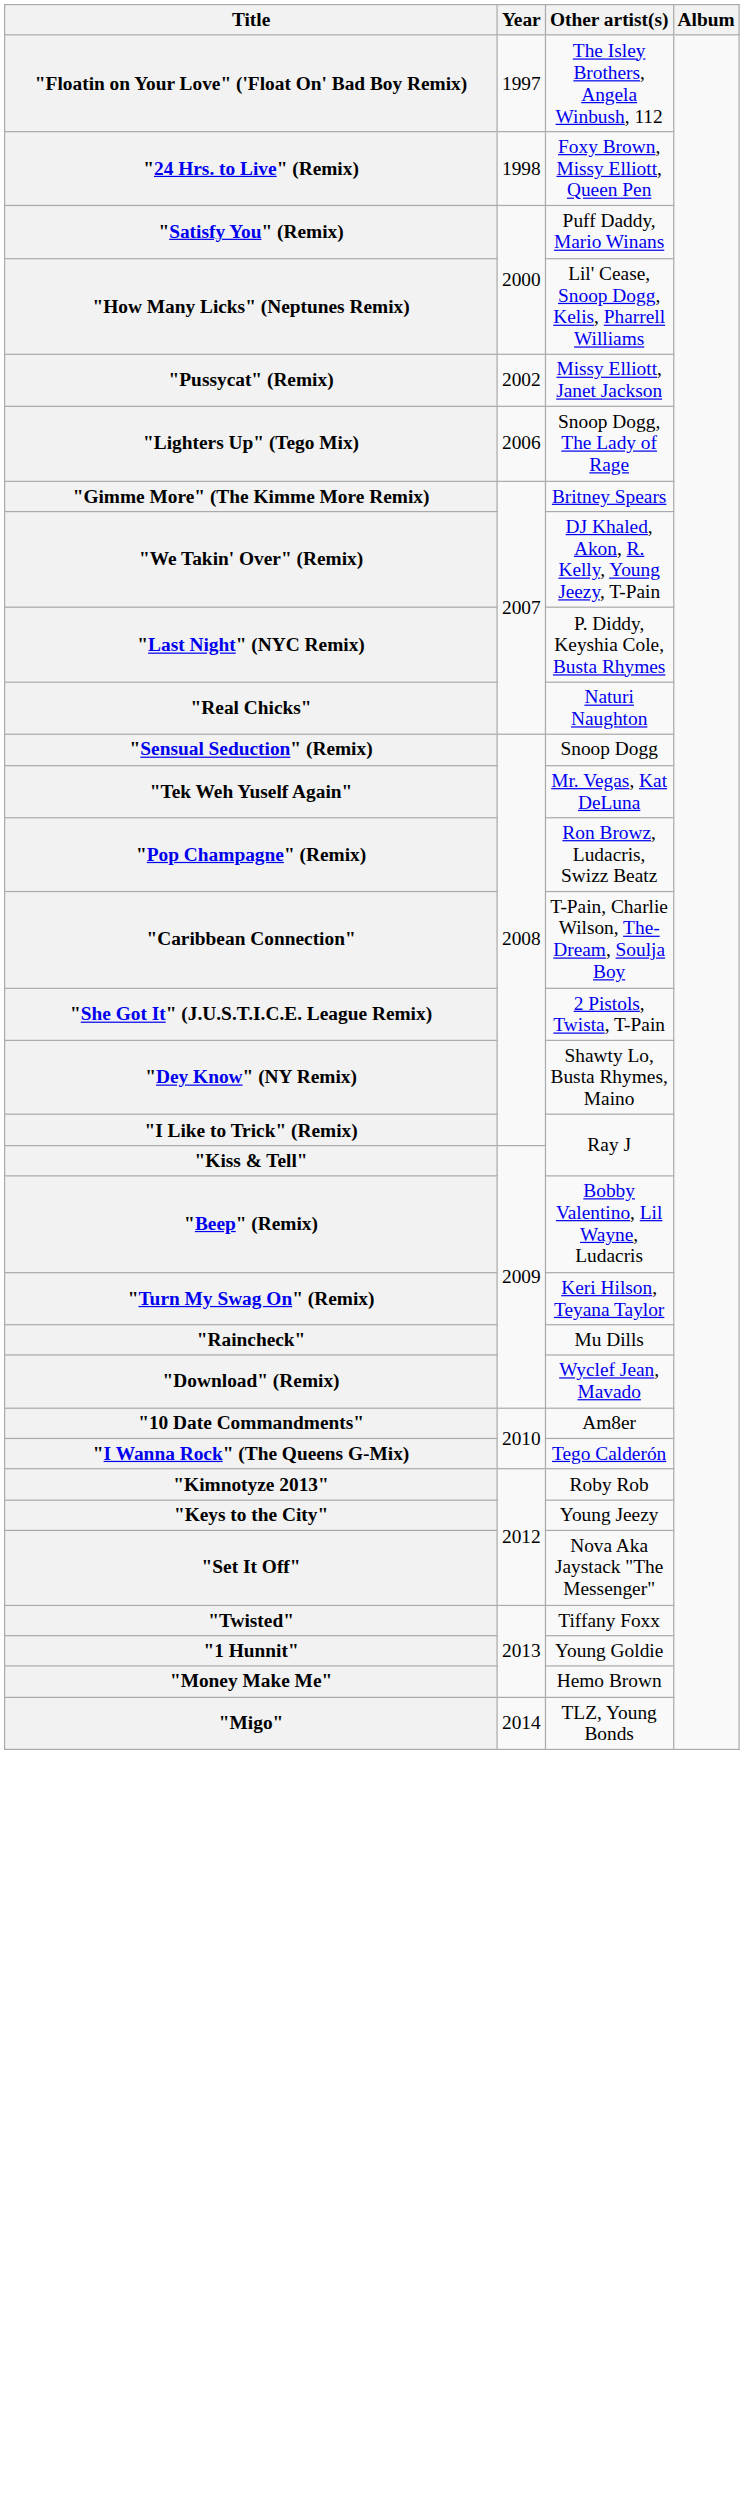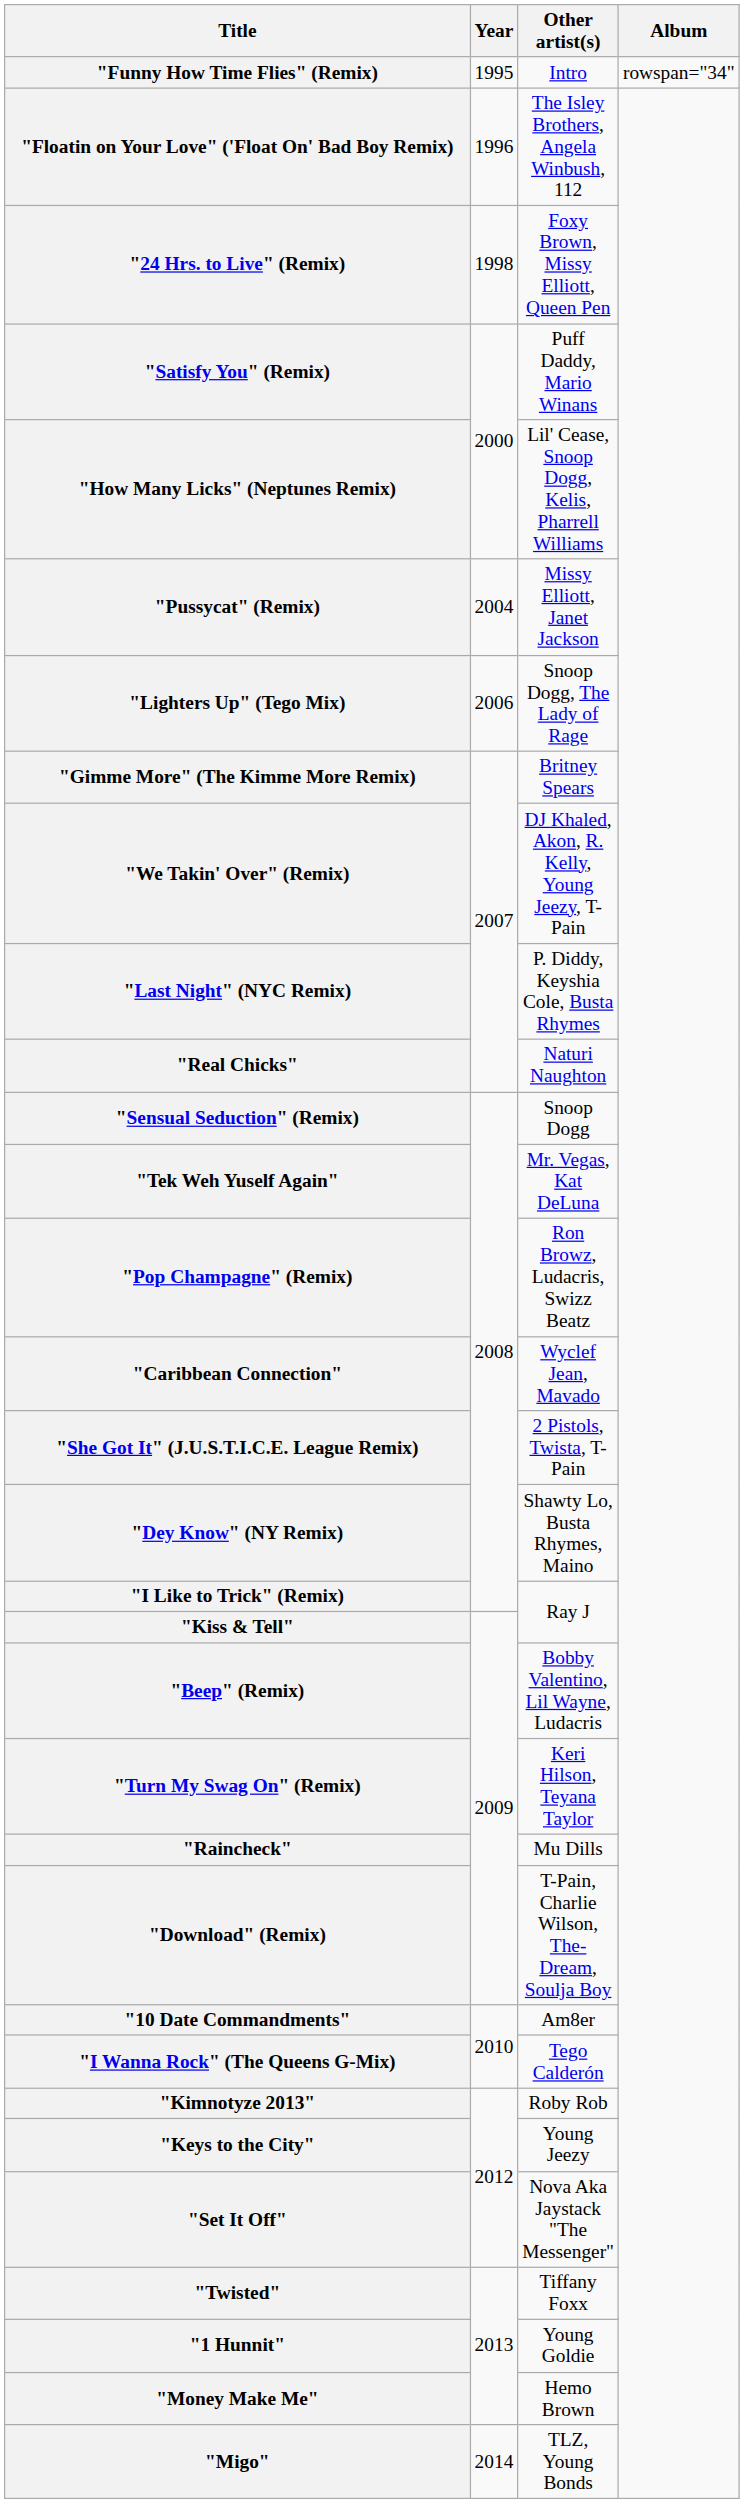+ row: "Funny How Time Flies" (Remix) | 1995 | Intro | rowspan="34"
"Floatin on Your Love" ('Float On' Bad Boy Remix) | Year: 1997 -> 1996
"Pussycat" (Remix) | Year: 2002 -> 2004
"Caribbean Connection" | Other artist(s): T-Pain, Charlie Wilson, The-Dream, Soulja Boy -> Wyclef Jean, Mavado
"Download" (Remix) | Other artist(s): Wyclef Jean, Mavado -> T-Pain, Charlie Wilson, The-Dream, Soulja Boy
